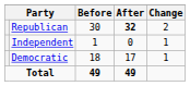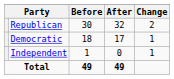Republican | After: bold -> normal
rows swapped: Democratic <-> Independent
